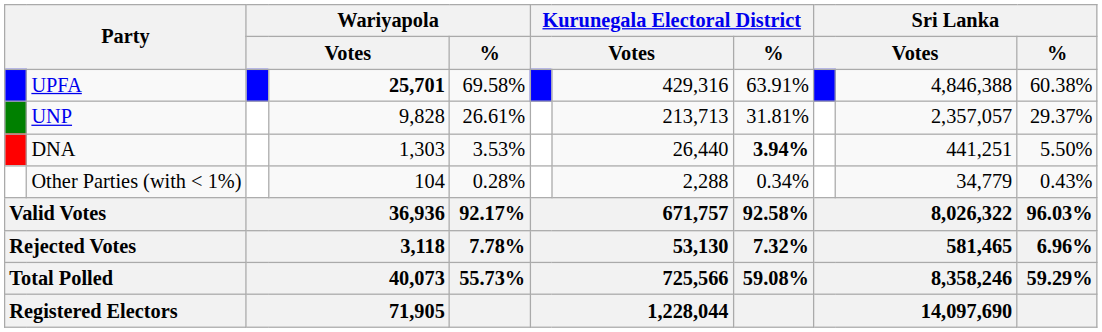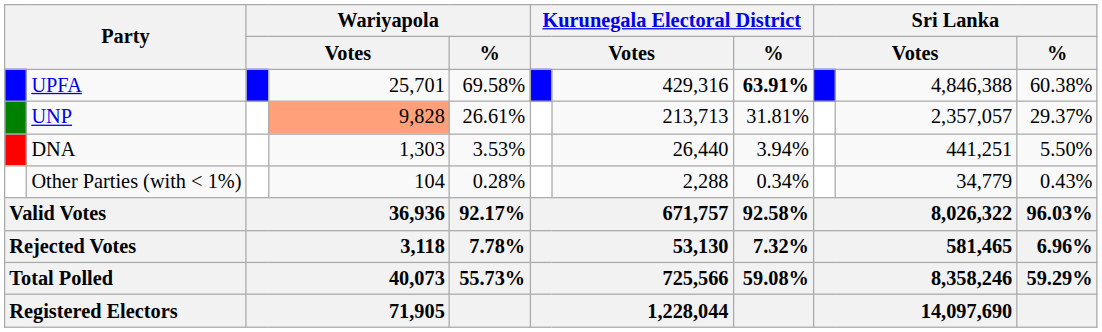UPFA | column 4: bold -> normal
UPFA | Kurunegala Electoral District / %: normal -> bold
UNP | column 4: no background -> lightsalmon background
DNA | Kurunegala Electoral District / %: bold -> normal
